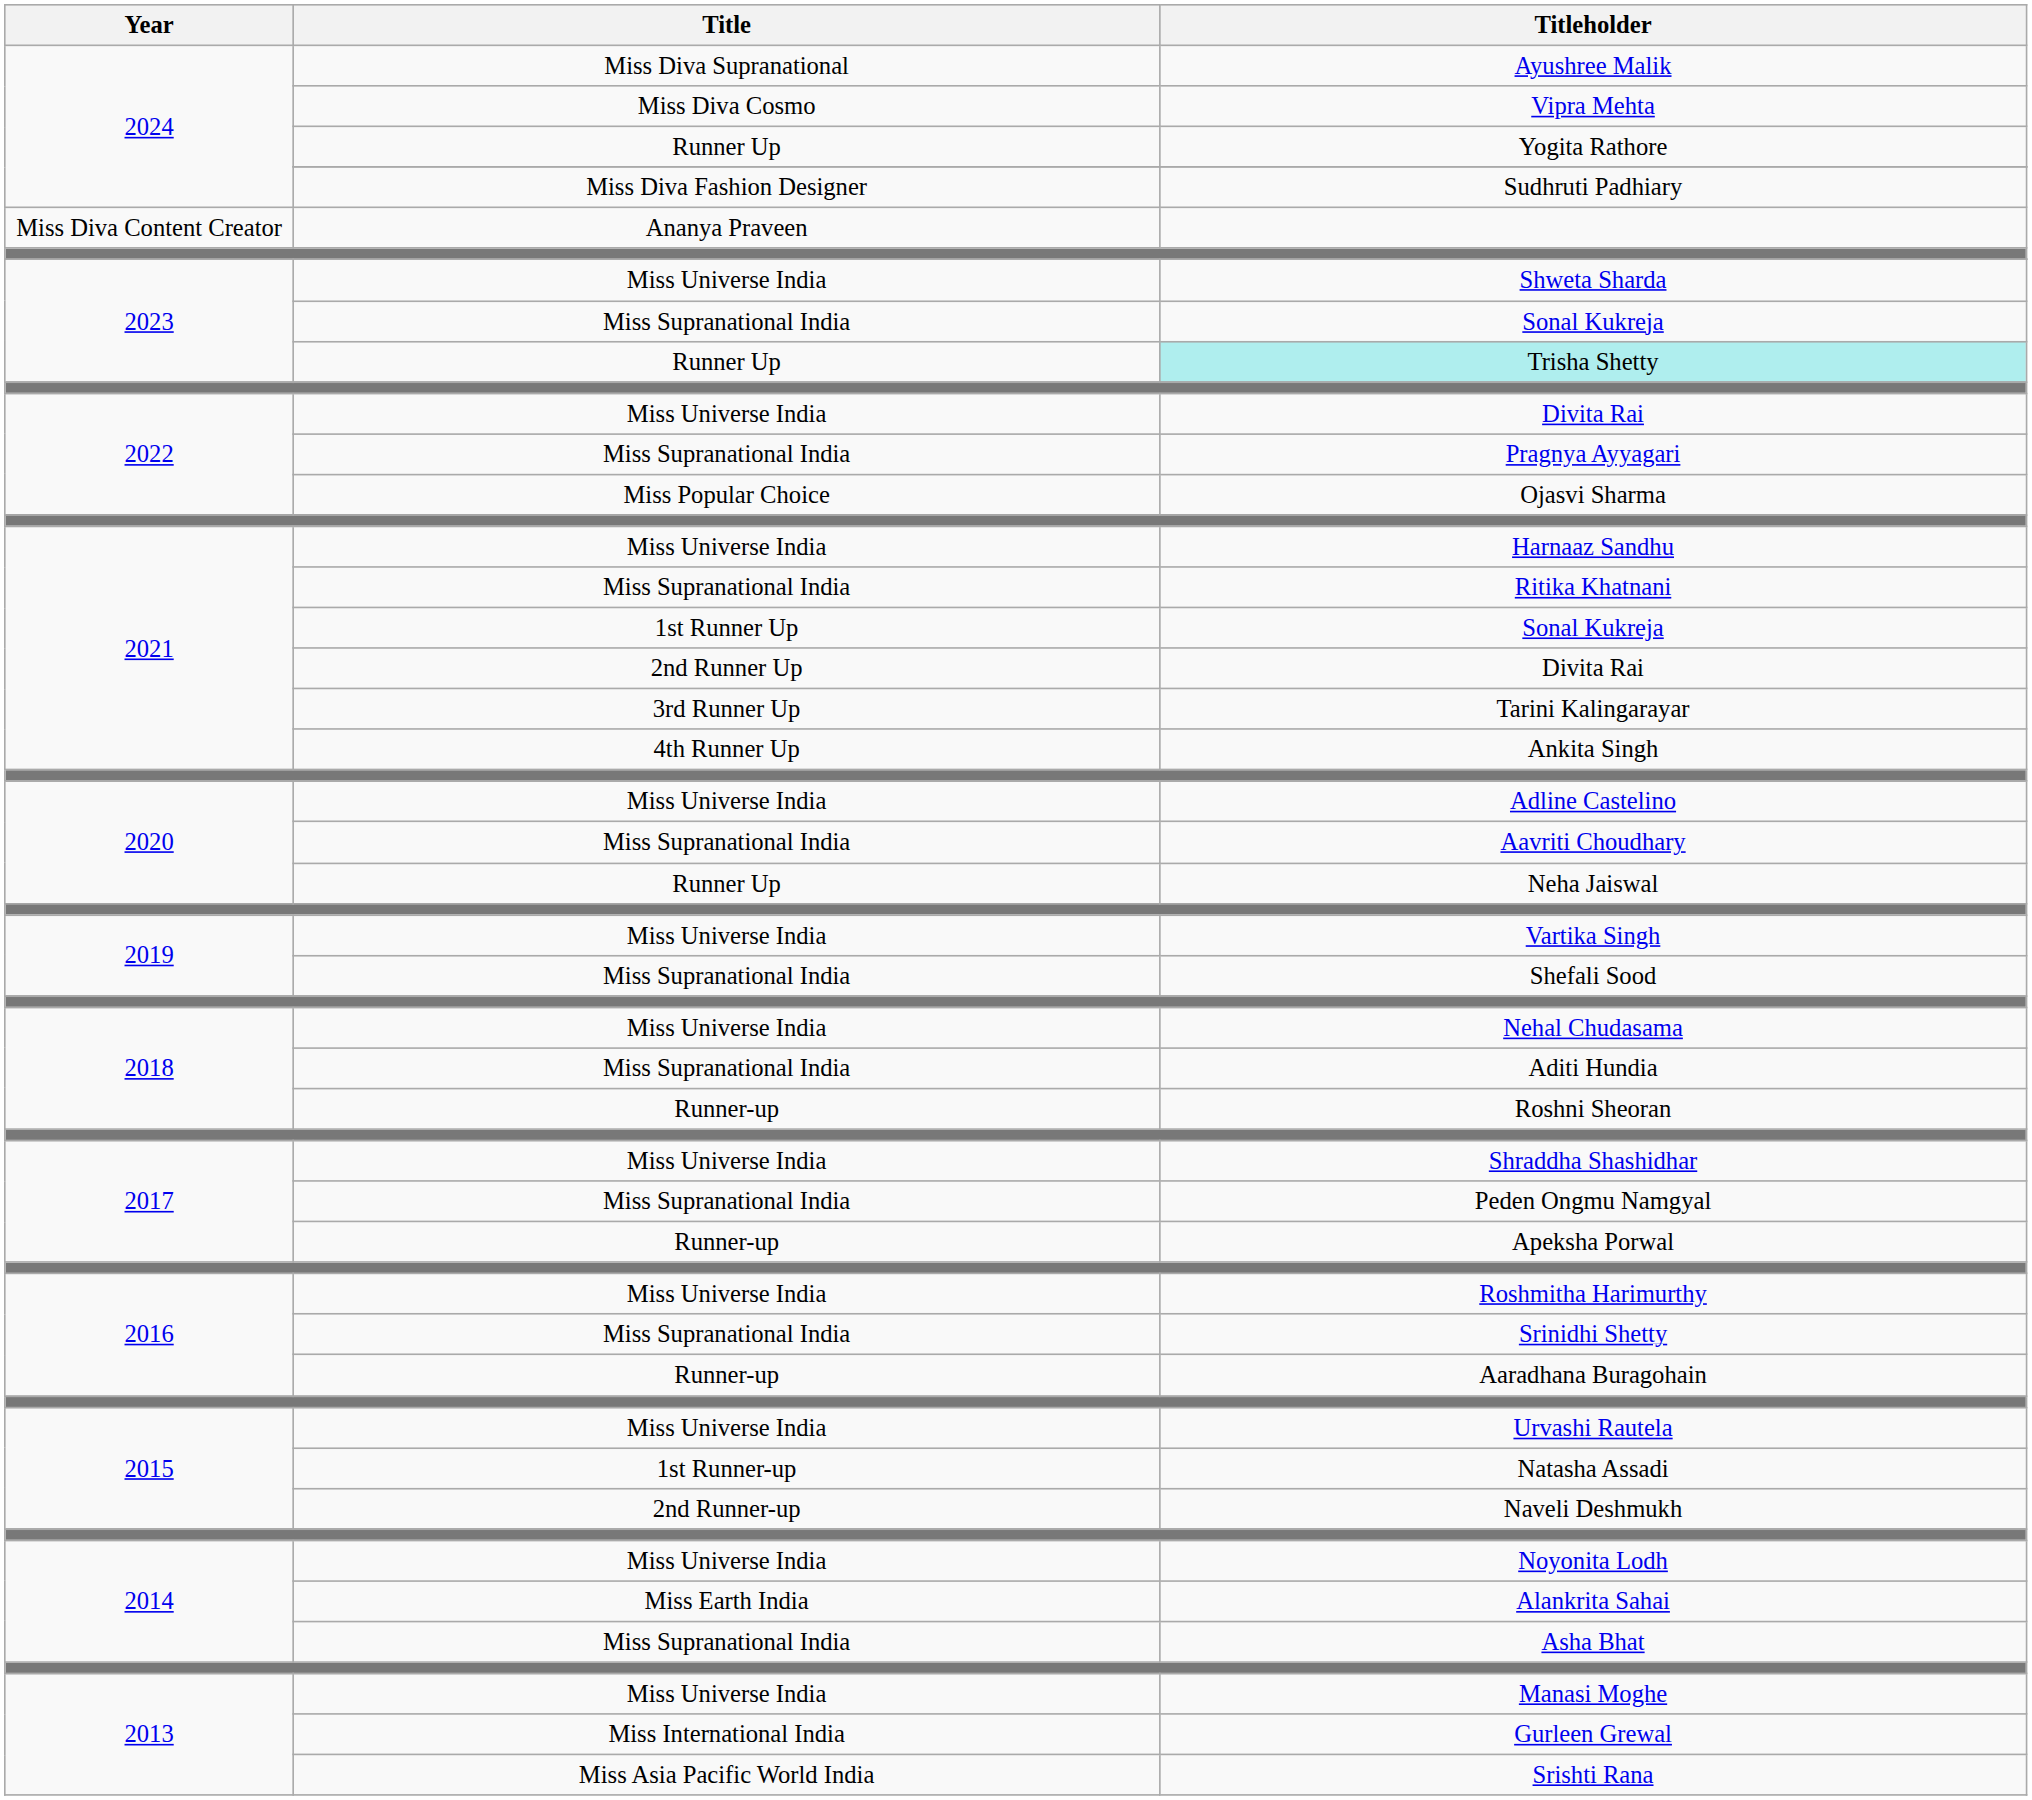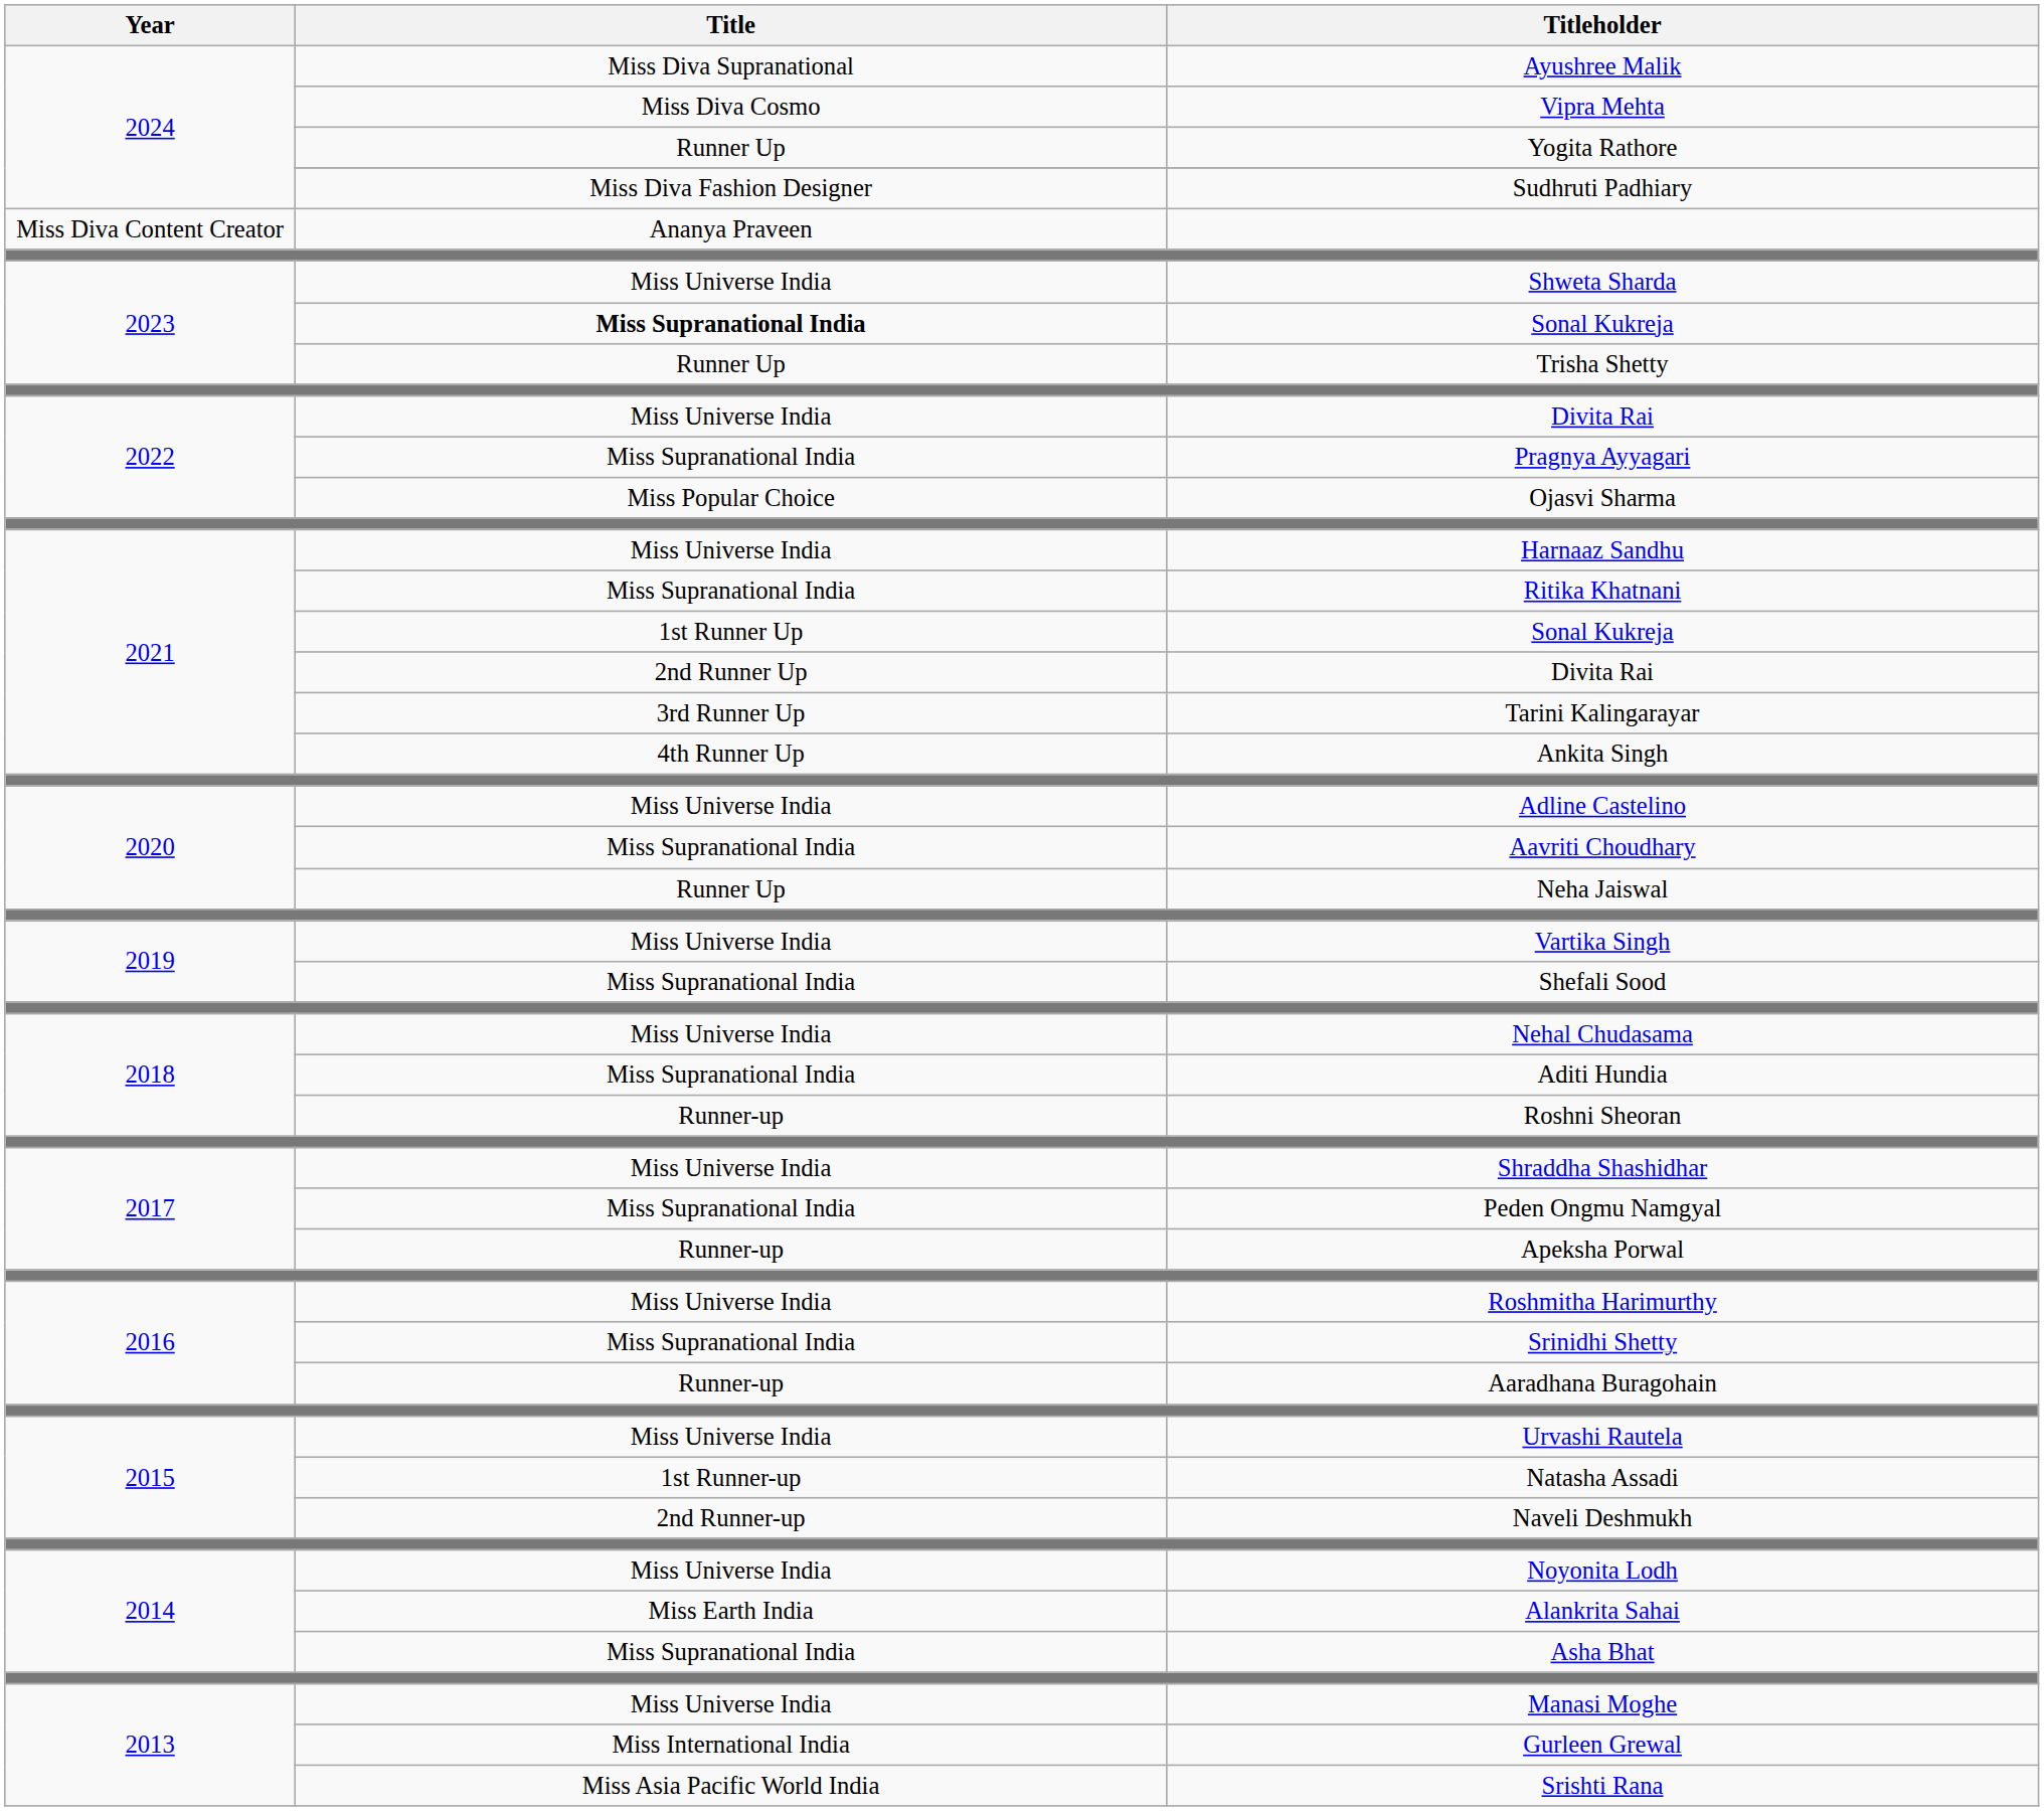Miss Supranational India / Sonal Kukreja | Title: normal -> bold
Trisha Shetty | Titleholder: paleturquoise background -> no background
